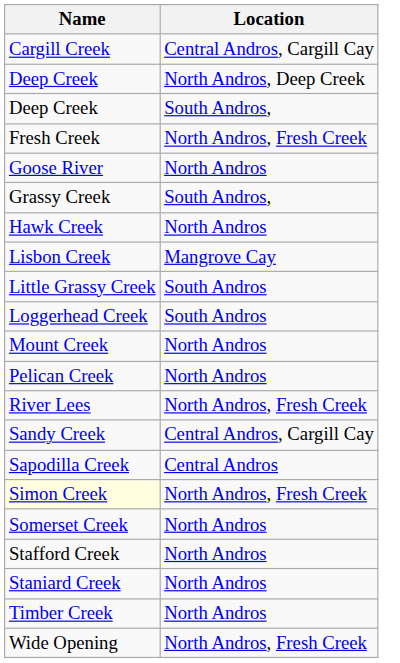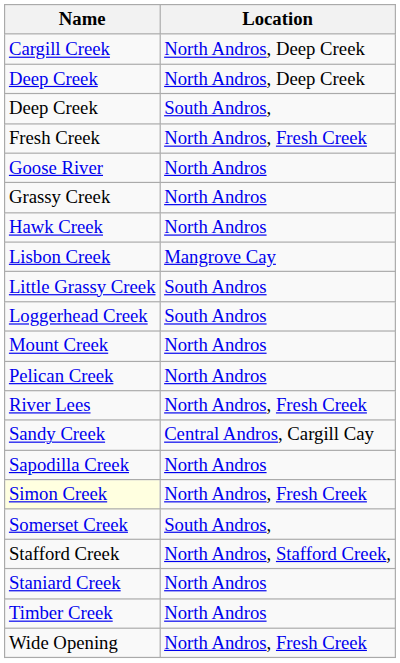row 2 | Location: Central Andros, Cargill Cay -> North Andros, Deep Creek
row 7 | Location: South Andros, -> North Andros
row 16 | Location: Central Andros -> North Andros
row 18 | Location: North Andros -> South Andros,
row 19 | Location: North Andros -> North Andros, Stafford Creek,
